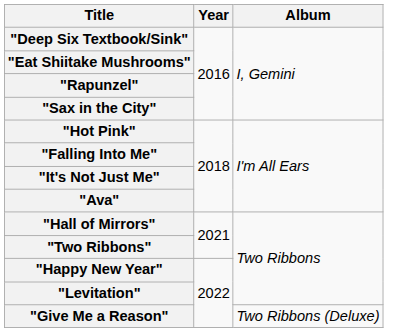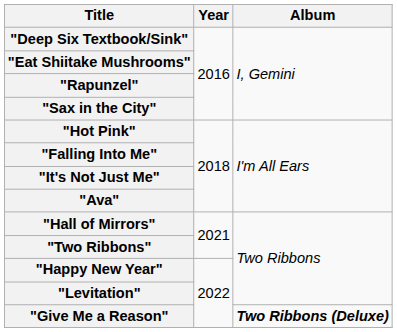"Give Me a Reason" | Album: normal -> bold
